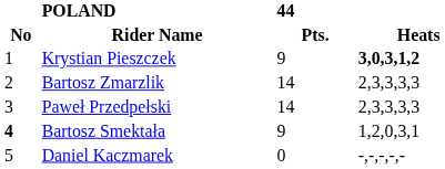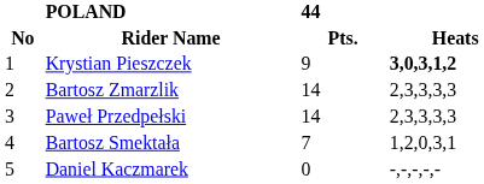Bartosz Smektała | No: bold -> normal
Bartosz Smektała | 44 / Pts.: 9 -> 7
